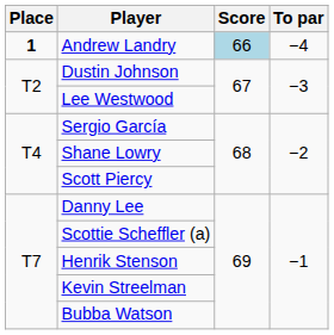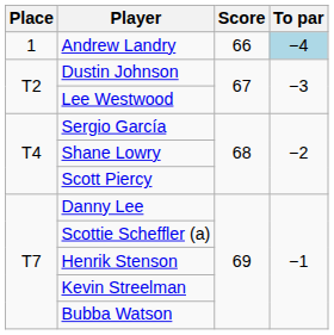Andrew Landry | Place: bold -> normal
Andrew Landry | Score: lightblue background -> no background
Andrew Landry | To par: no background -> lightblue background
